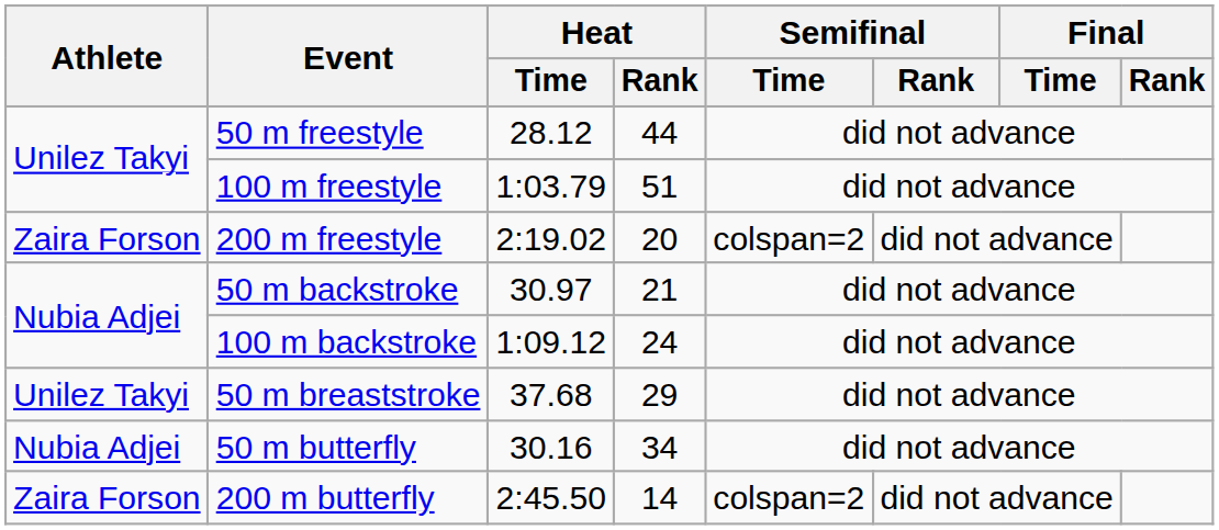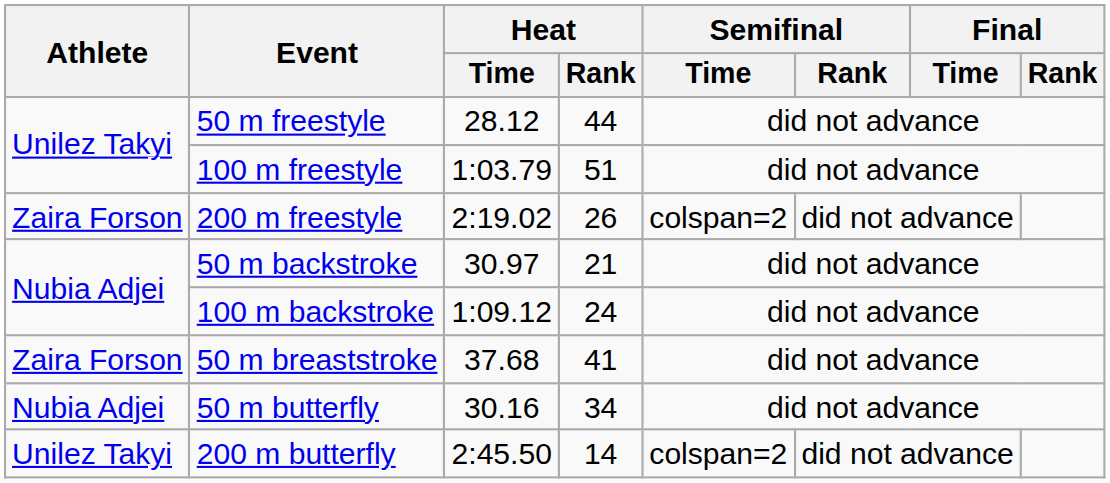200 m freestyle | Heat / Rank: 20 -> 26
50 m breaststroke | Athlete: Unilez Takyi -> Zaira Forson
50 m breaststroke | Heat / Rank: 29 -> 41
200 m butterfly | Athlete: Zaira Forson -> Unilez Takyi
